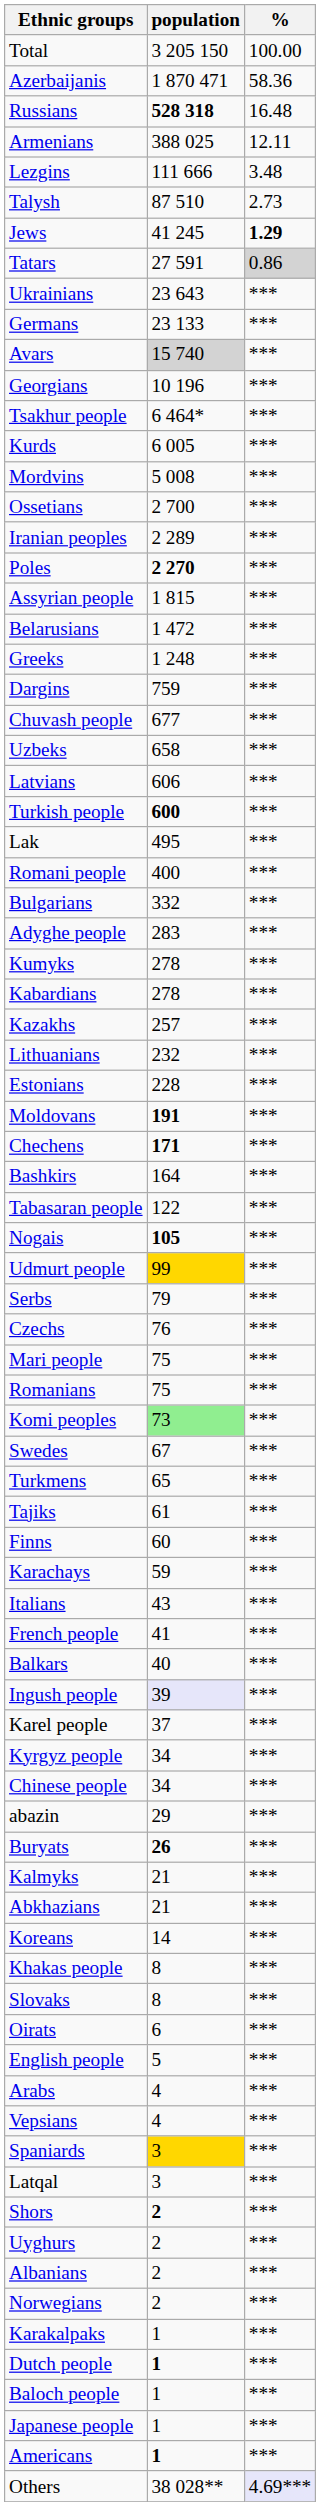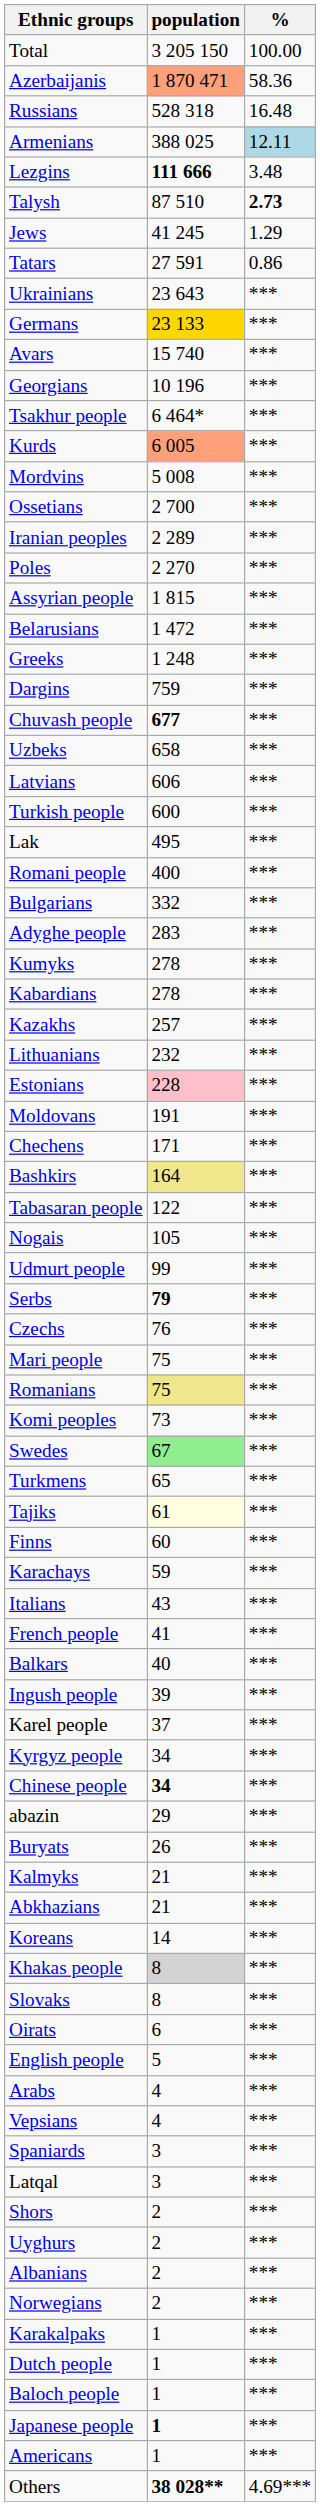Azerbaijanis | population: no background -> lightsalmon background
Russians | population: bold -> normal
Armenians | %: no background -> lightblue background
Lezgins | population: normal -> bold
Talysh | %: normal -> bold
Jews | %: bold -> normal
Tatars | %: lightgrey background -> no background
Germans | population: no background -> gold background
Avars | population: lightgrey background -> no background
Kurds | population: no background -> lightsalmon background
Poles | population: bold -> normal
Chuvash people | population: normal -> bold
Turkish people | population: bold -> normal
Estonians | population: no background -> pink background
Moldovans | population: bold -> normal
Chechens | population: bold -> normal
Bashkirs | population: no background -> khaki background
Nogais | population: bold -> normal
Udmurt people | population: gold background -> no background
Serbs | population: normal -> bold
Romanians | population: no background -> khaki background
Komi peoples | population: lightgreen background -> no background
Swedes | population: no background -> lightgreen background
Tajiks | population: no background -> lightyellow background
Ingush people | population: lavender background -> no background
Chinese people | population: normal -> bold
Buryats | population: bold -> normal
Khakas people | population: no background -> lightgrey background
Spaniards | population: gold background -> no background
Shors | population: bold -> normal
Dutch people | population: bold -> normal
Japanese people | population: normal -> bold
Americans | population: bold -> normal
Others | population: normal -> bold
Others | %: lavender background -> no background
